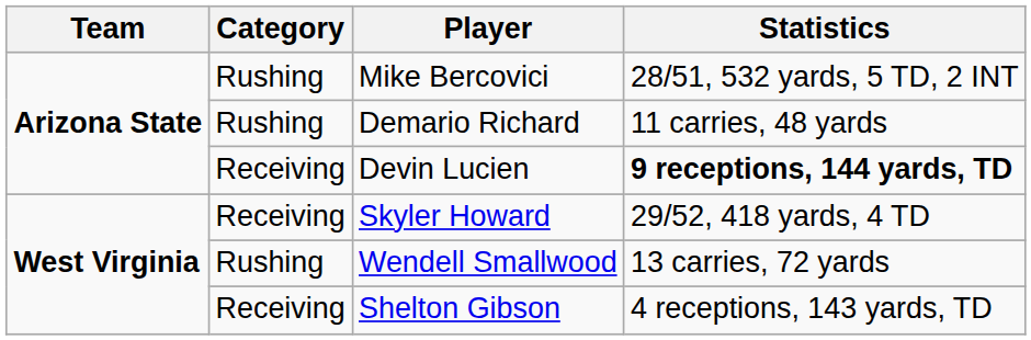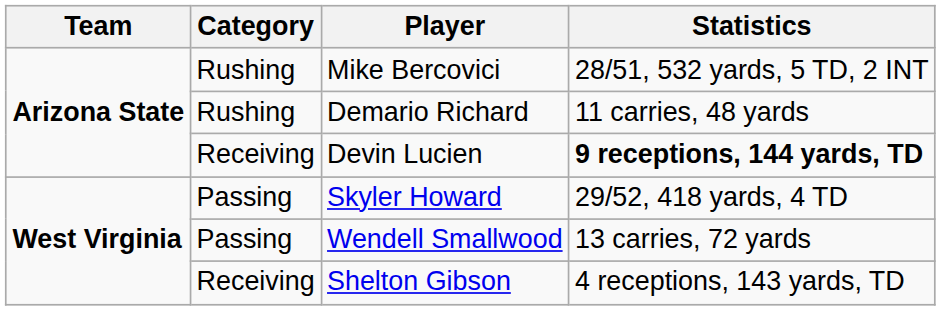Skyler Howard | Category: Receiving -> Passing
Wendell Smallwood | Category: Rushing -> Passing
